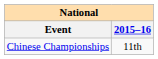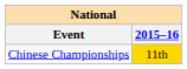Chinese Championships | 2015–16: no background -> gold background
